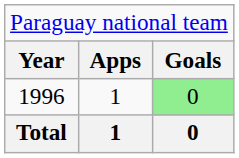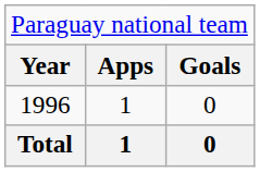1996 | column 3: lightgreen background -> no background
